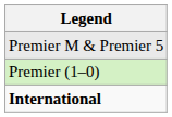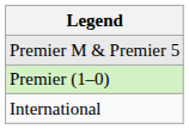row 4 | column 1: bold -> normal
